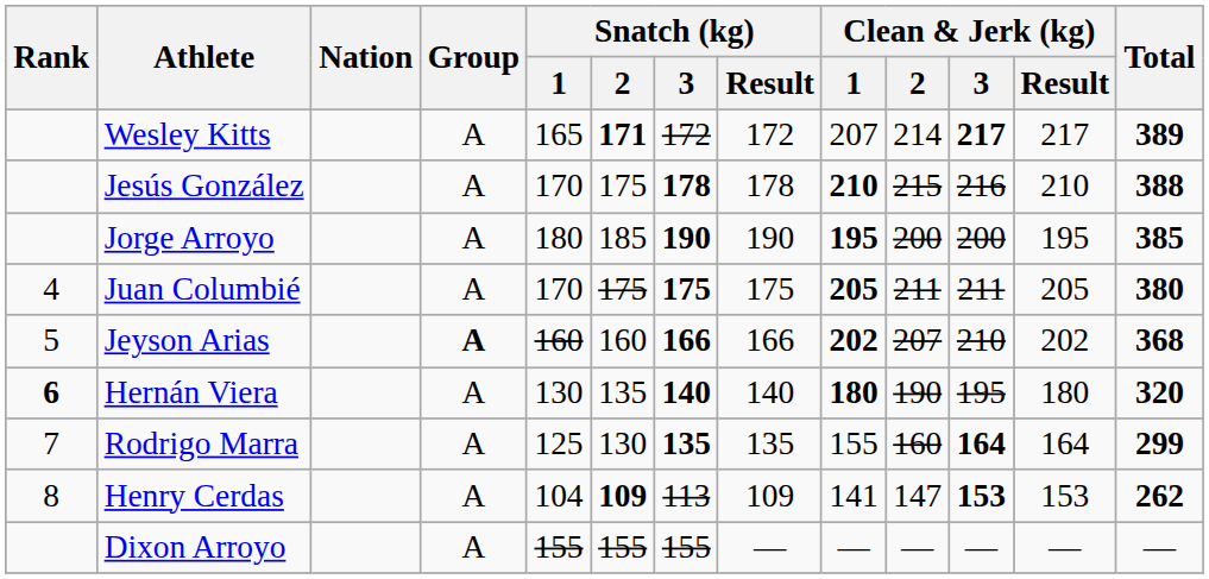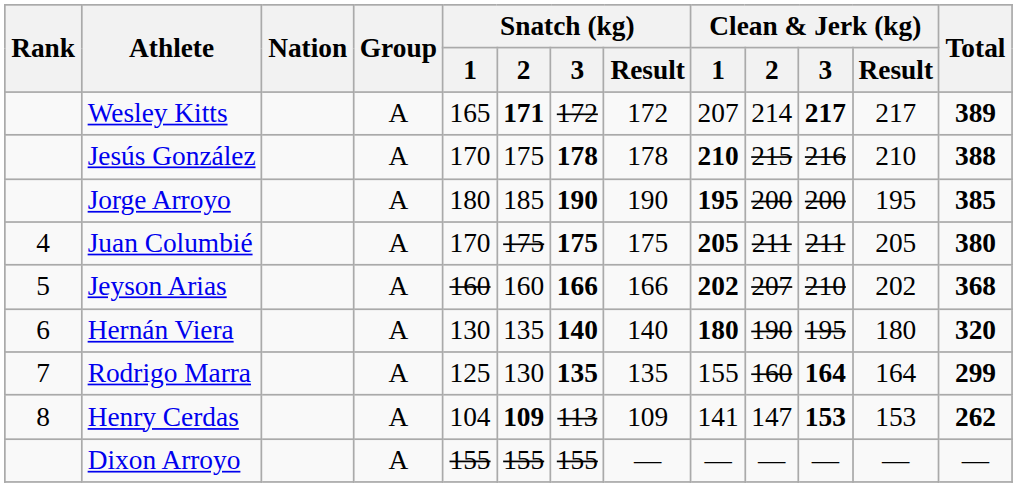Jeyson Arias | Group: bold -> normal
Hernán Viera | Rank: bold -> normal
